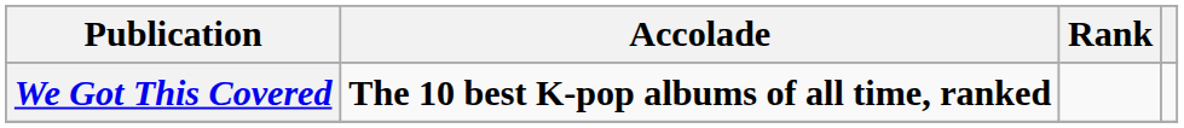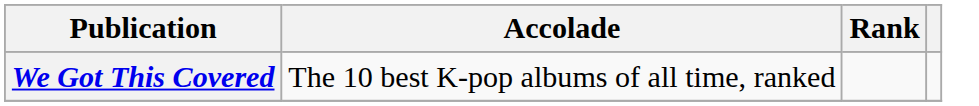row 2 | Accolade: bold -> normal
